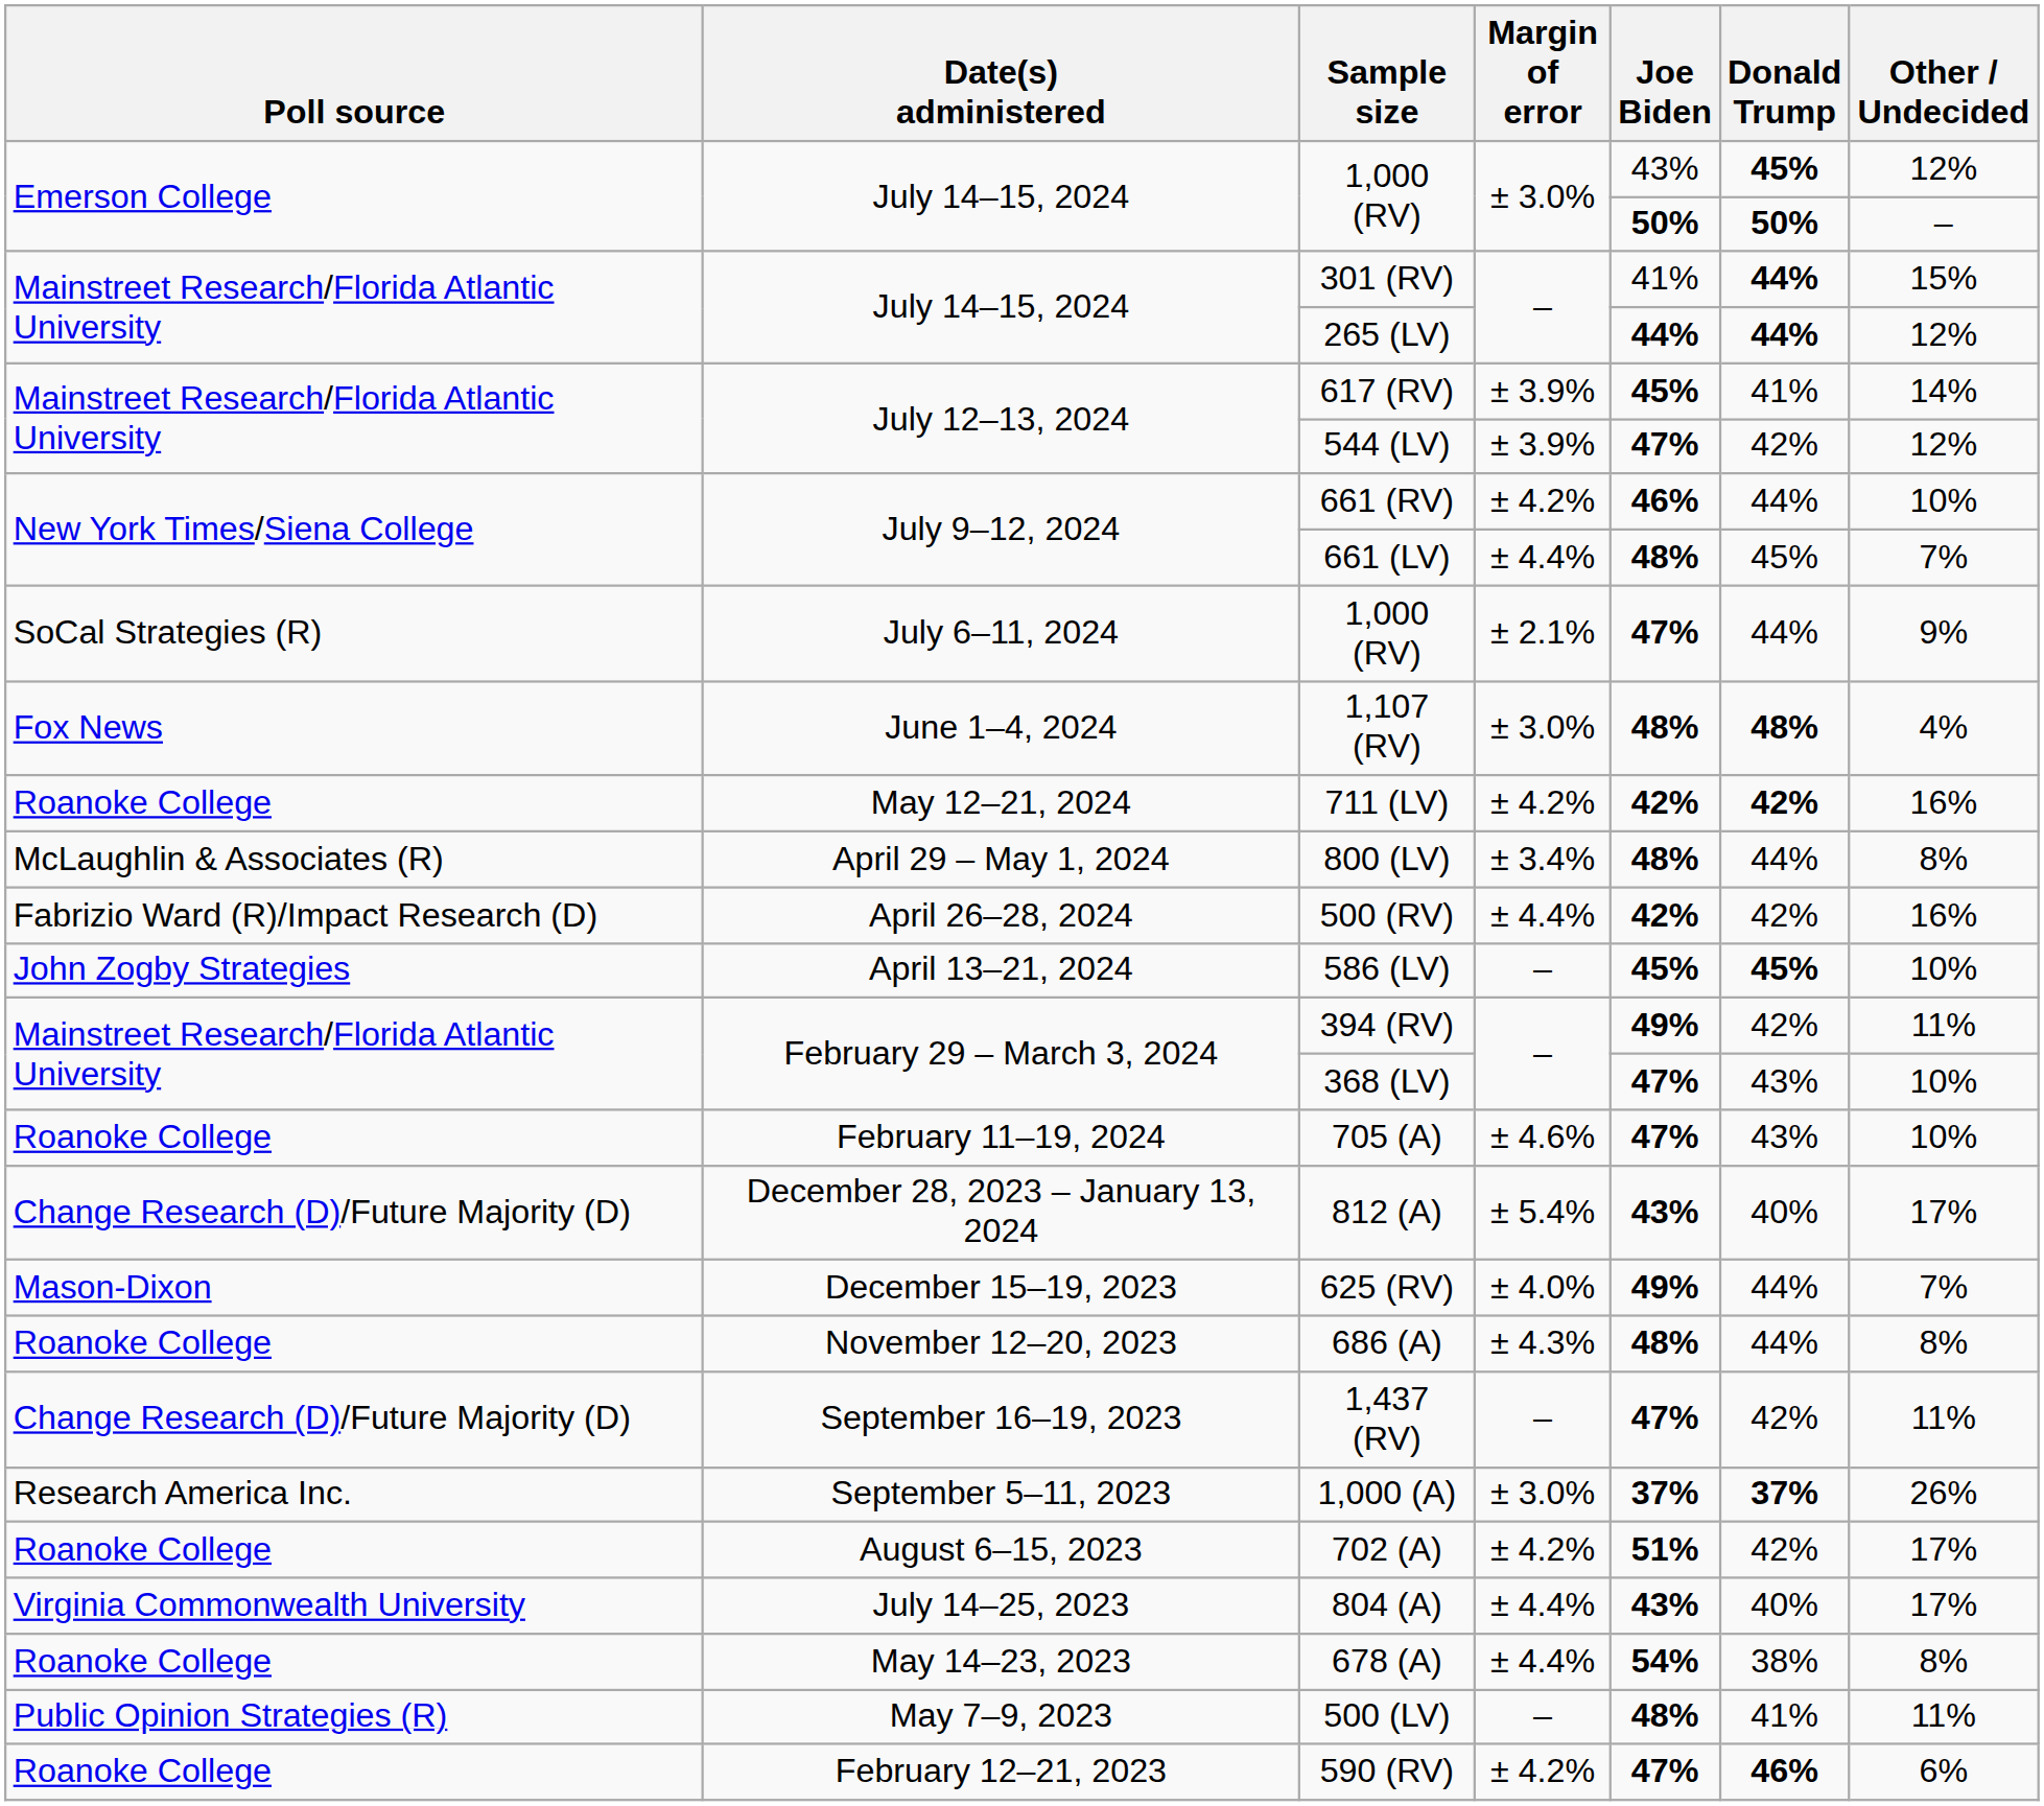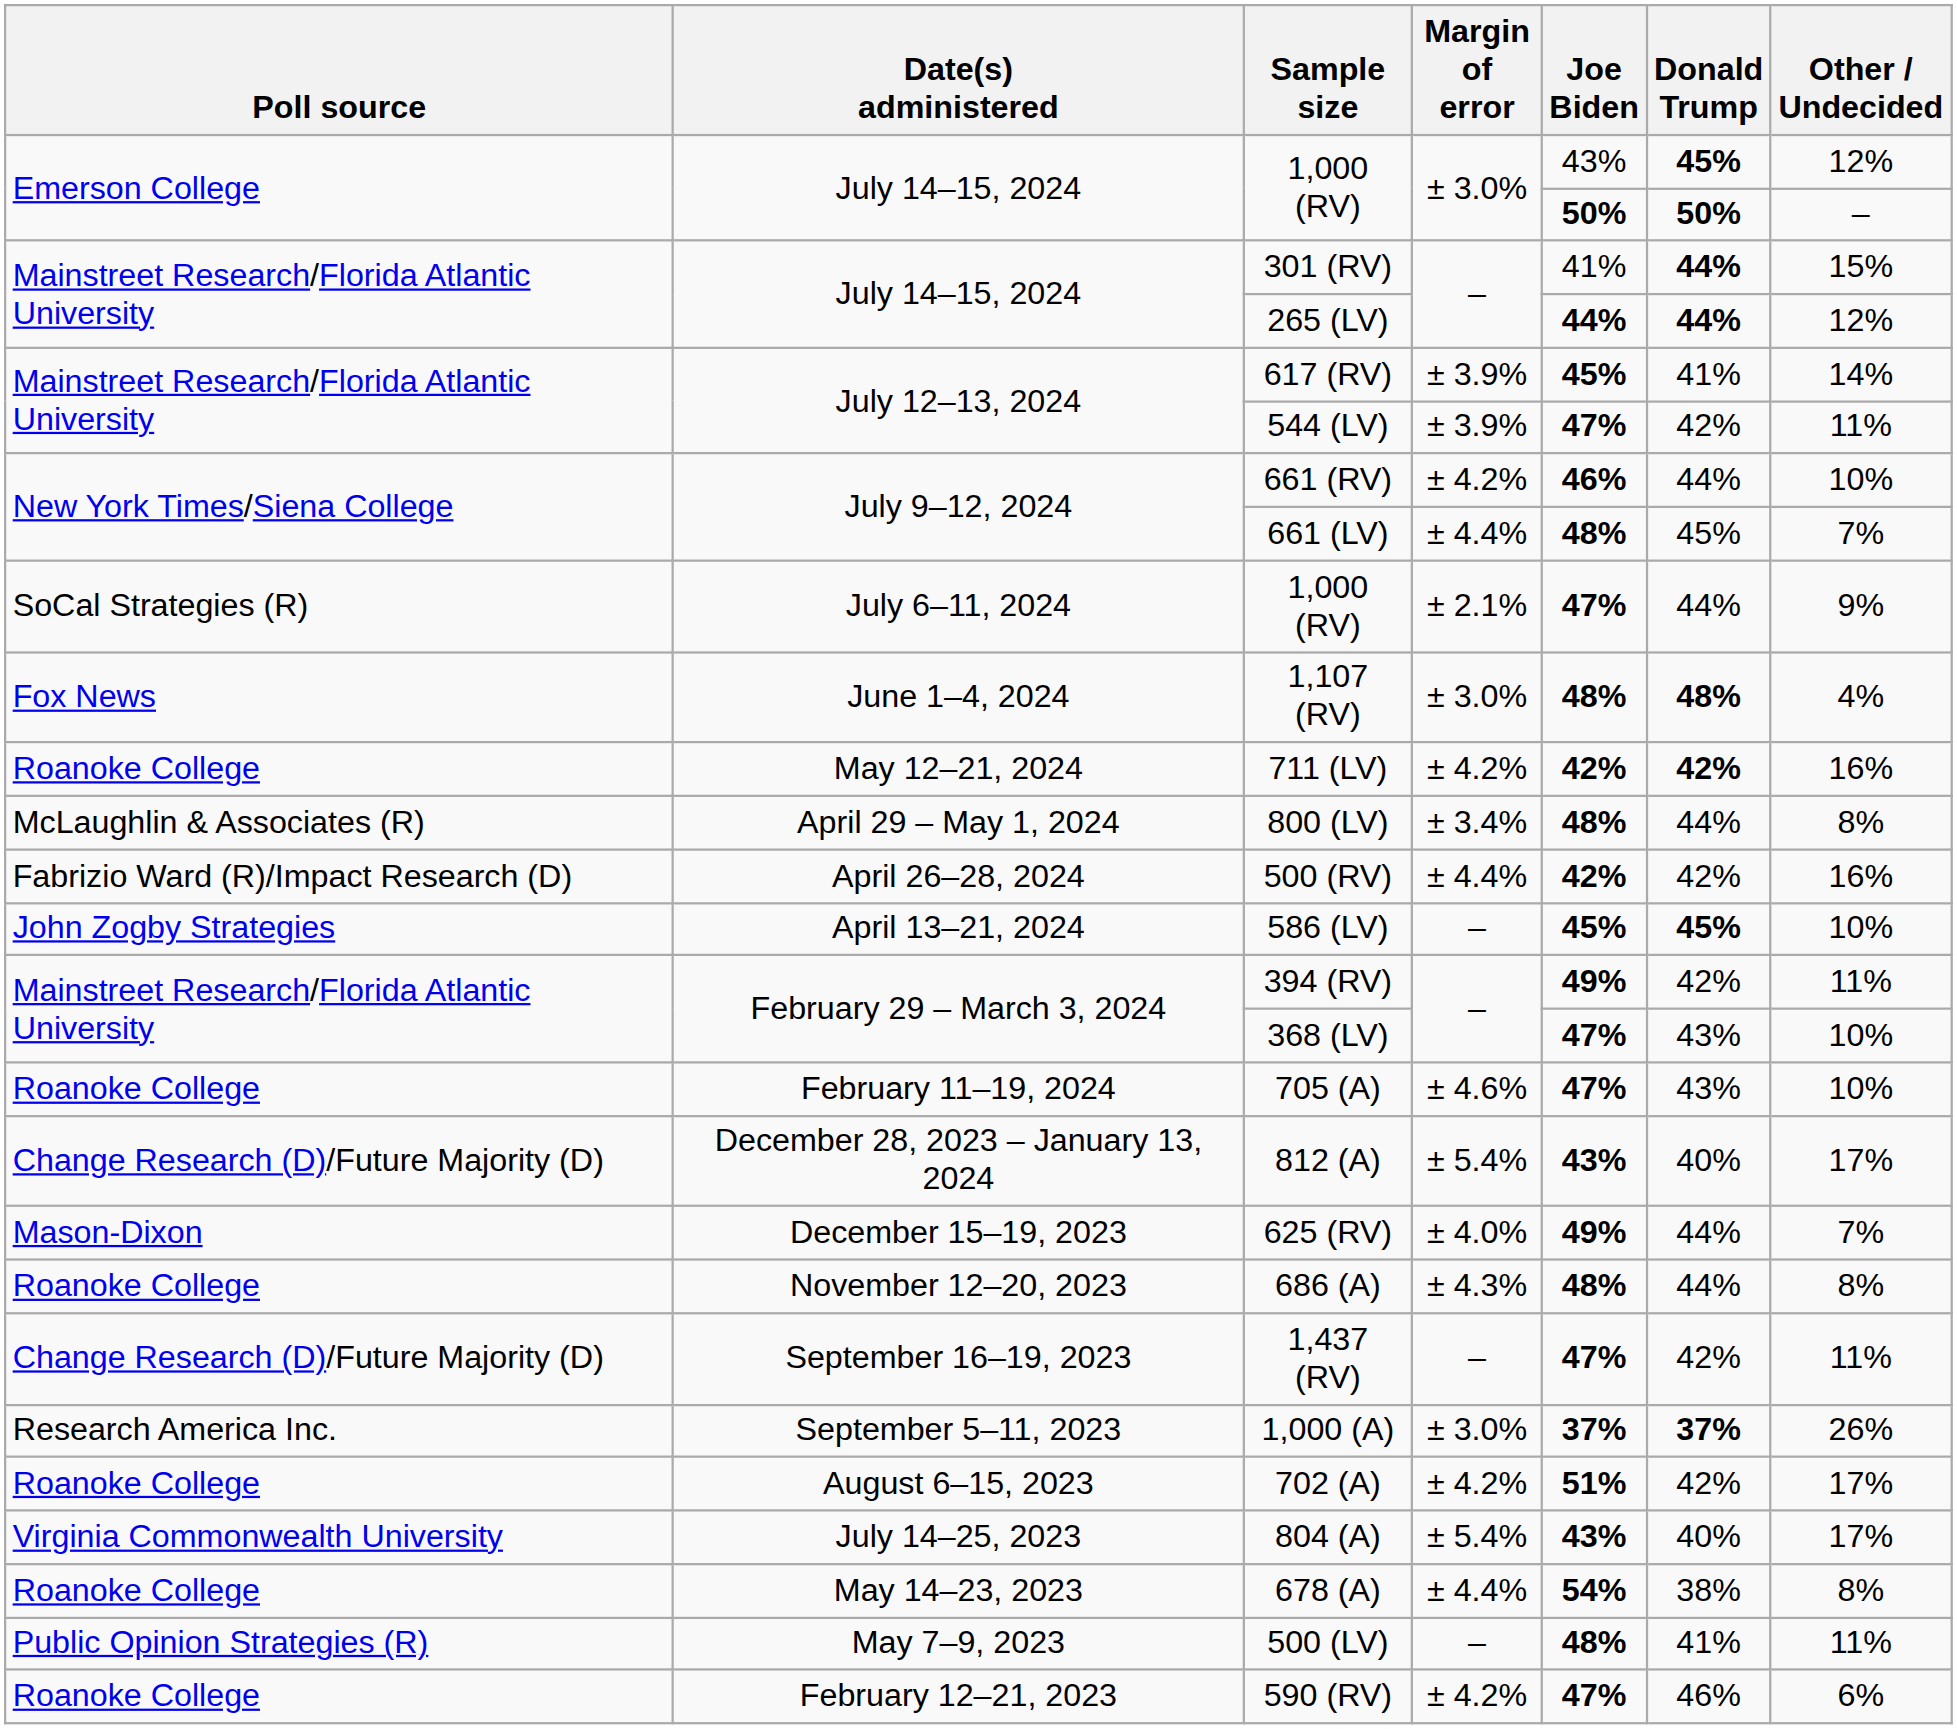544 (LV) | Other / Undecided: 12% -> 11%
804 (A) | Margin of error: ± 4.4% -> ± 5.4%
590 (RV) | Donald Trump: bold -> normal
